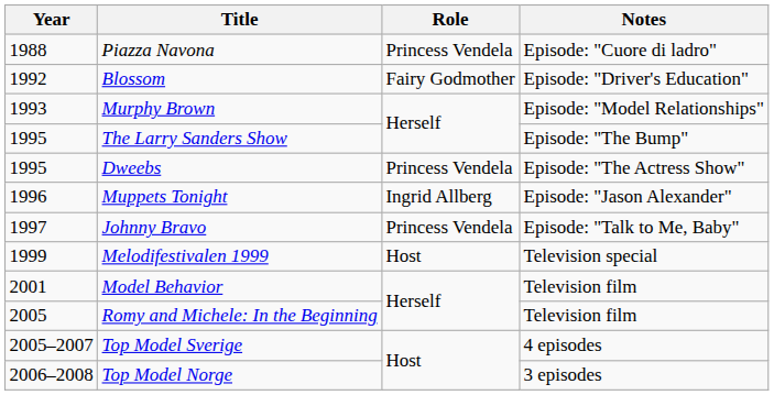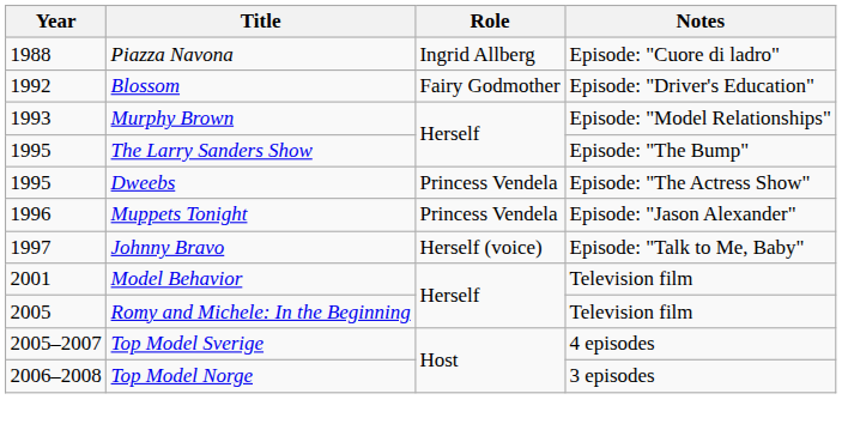Piazza Navona | Role: Princess Vendela -> Ingrid Allberg
Muppets Tonight | Role: Ingrid Allberg -> Princess Vendela
Johnny Bravo | Role: Princess Vendela -> Herself (voice)
- row: 1999 | Melodifestivalen 1999 | Host | Television special
